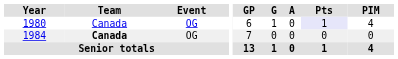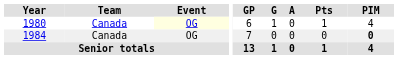1980 | Event: no background -> lightyellow background
1980 | Pts: lavender background -> no background
1984 | Team: bold -> normal
1984 | PIM: normal -> bold
